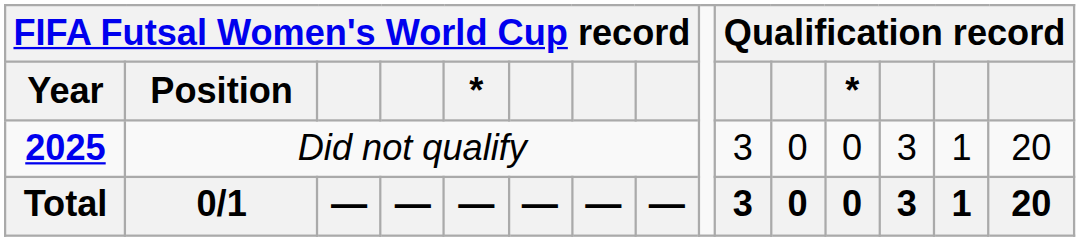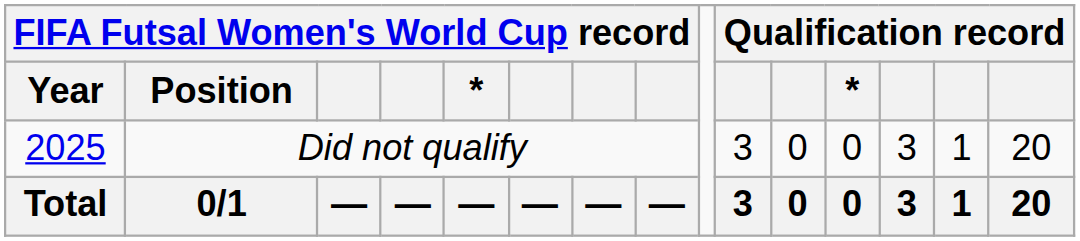Did not qualify | FIFA Futsal Women's World Cup record / Year: bold -> normal
